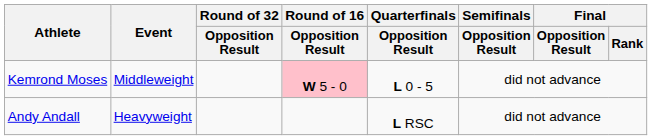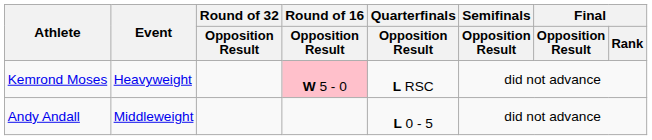Kemrond Moses | Event: Middleweight -> Heavyweight
Kemrond Moses | Quarterfinals / Opposition Result: L 0 - 5 -> L RSC
Andy Andall | Event: Heavyweight -> Middleweight
Andy Andall | Quarterfinals / Opposition Result: L RSC -> L 0 - 5
